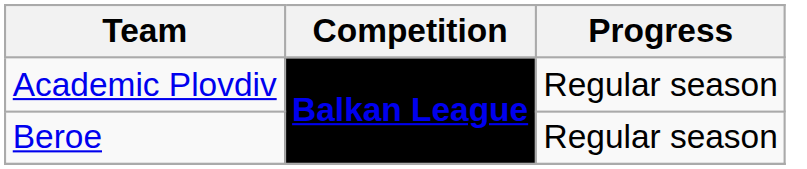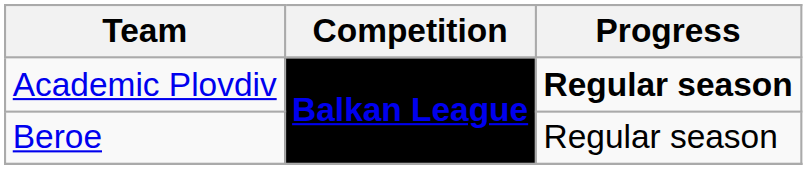Academic Plovdiv | Progress: normal -> bold
